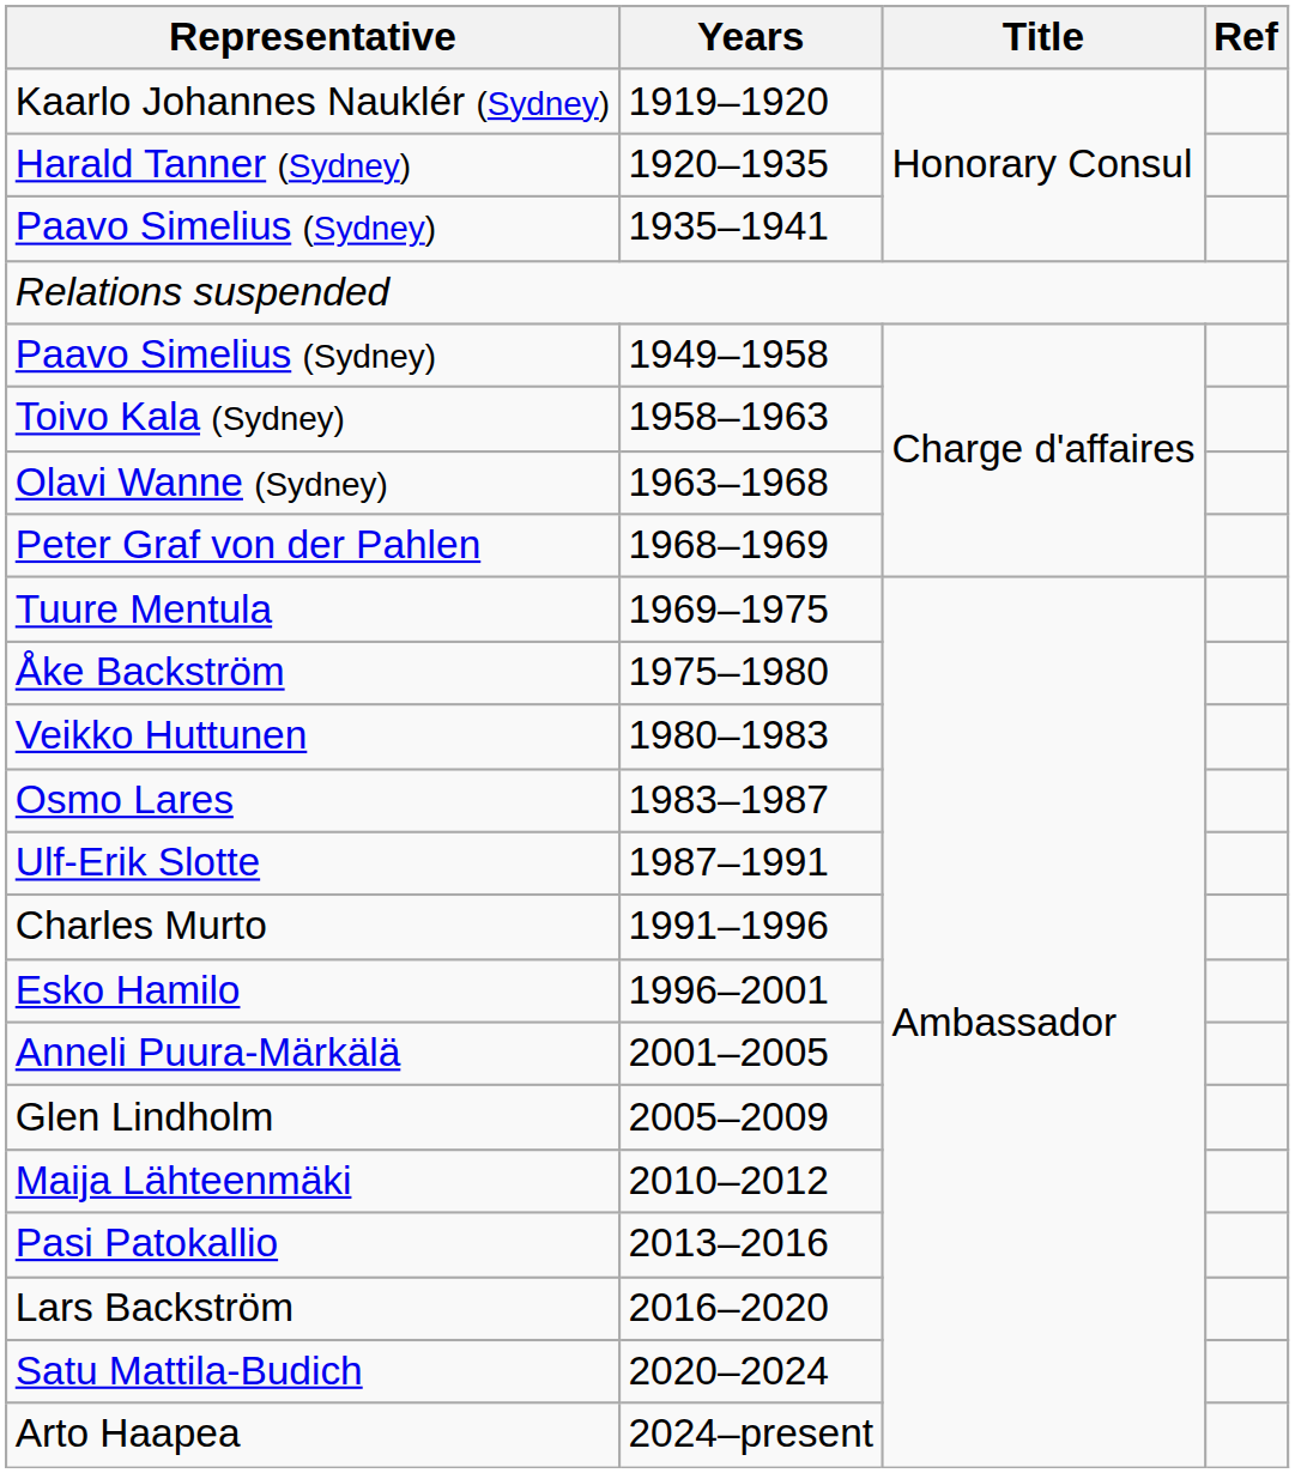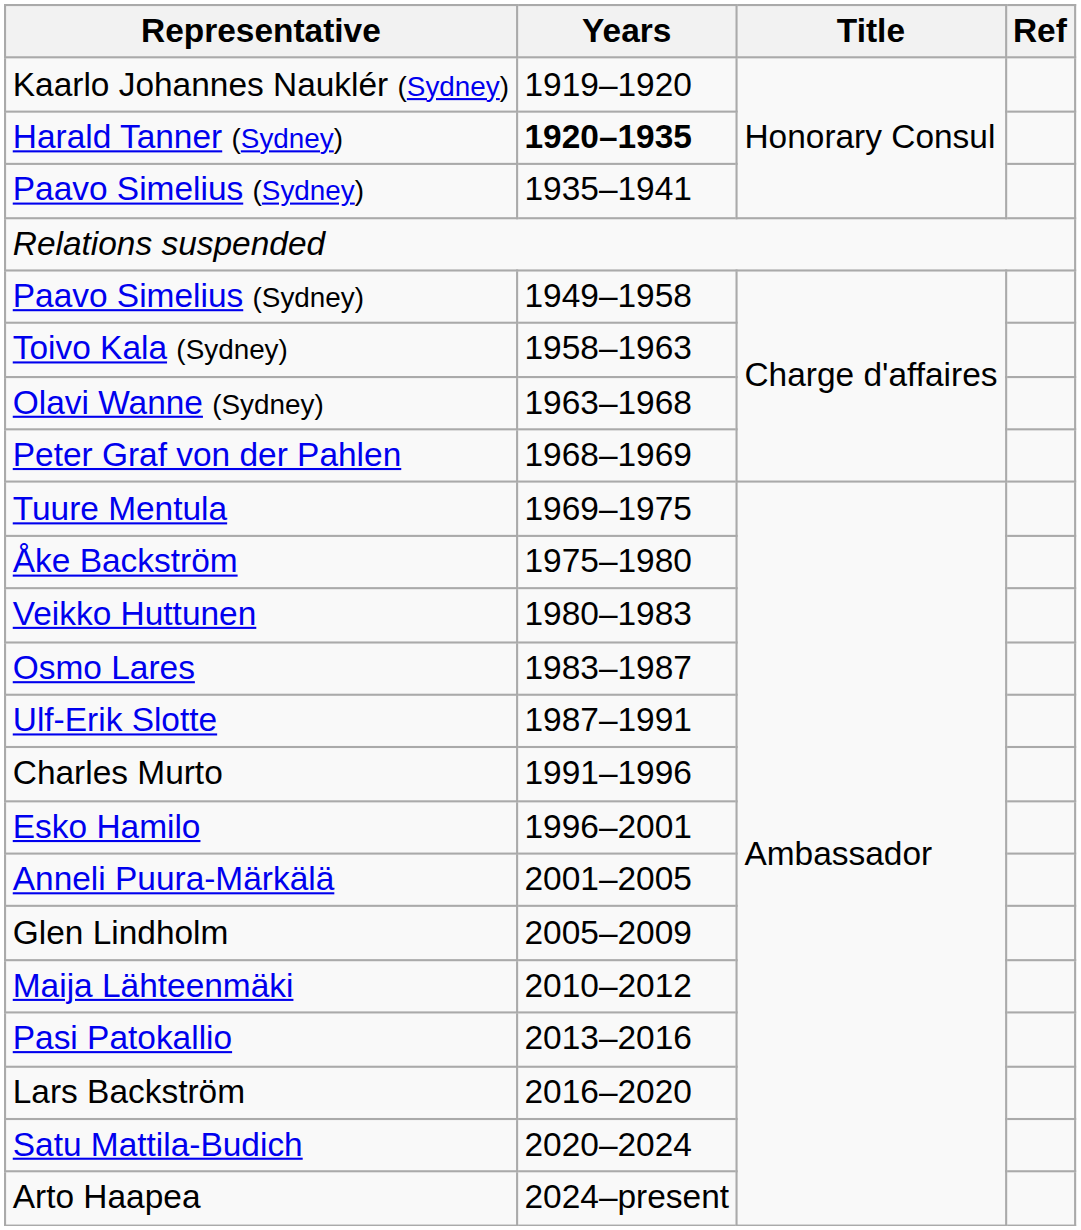Harald Tanner (Sydney) | Years: normal -> bold
